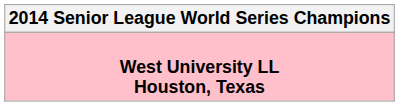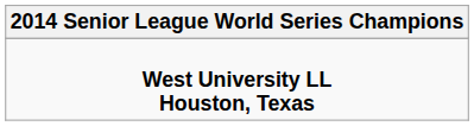row 2 | column 1: pink background -> no background
